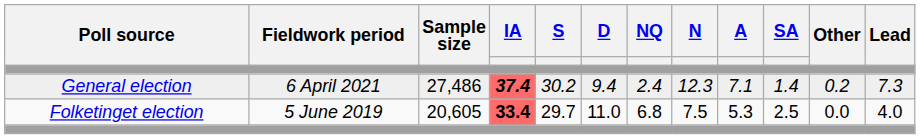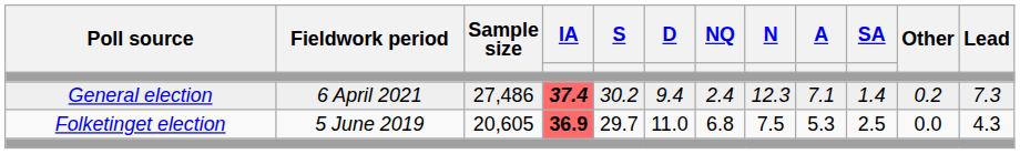Folketinget election | IA: 33.4 -> 36.9
Folketinget election | Lead: 4.0 -> 4.3
